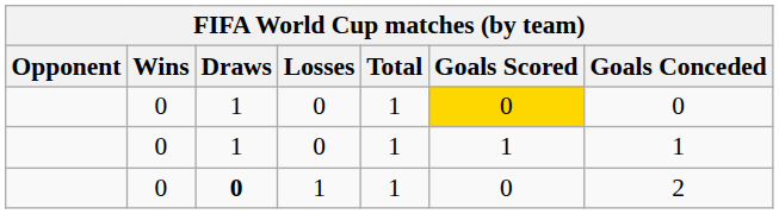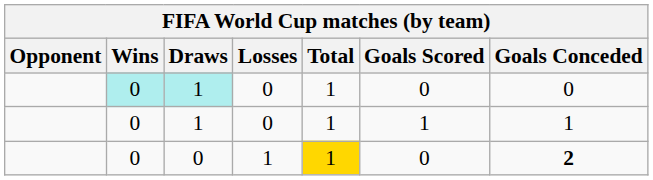row 3 | Wins: no background -> paleturquoise background
row 3 | Draws: no background -> paleturquoise background
row 3 | Goals Scored: gold background -> no background
row 5 | Draws: bold -> normal
row 5 | Total: no background -> gold background
row 5 | Goals Conceded: normal -> bold
